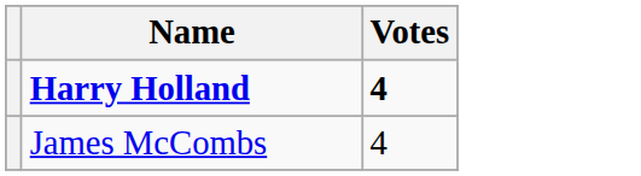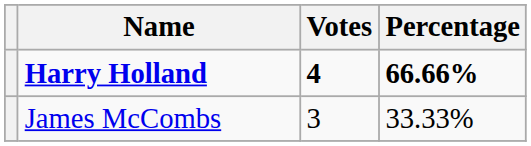+ column: Percentage | 66.66% | 33.33%
James McCombs | Votes: 4 -> 3
